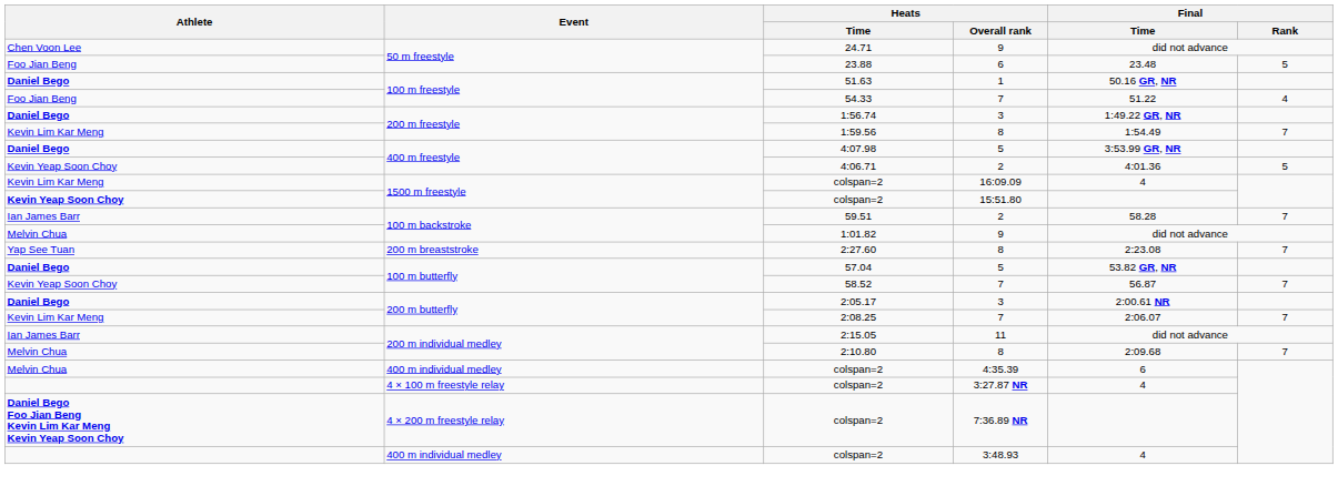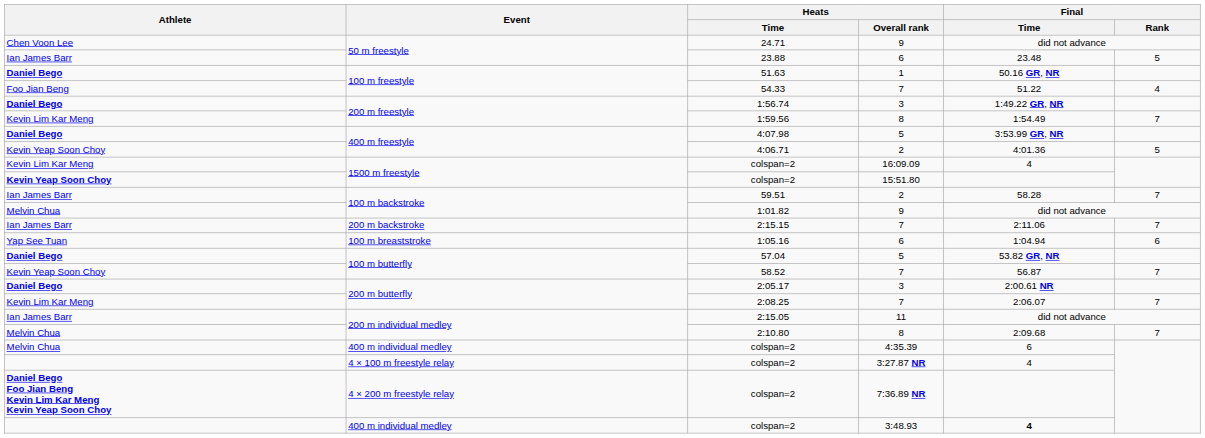23.88 | Athlete: Foo Jian Beng -> Ian James Barr
+ row: Ian James Barr | 200 m backstroke | 2:15.15 | 7 | 2:11.06 | 7
+ row: Yap See Tuan | 100 m breaststroke | 1:05.16 | 6 | 1:04.94 | 6
- row: Yap See Tuan | 200 m breaststroke | 2:27.60 | 8 | 2:23.08 | 7
colspan=2 / 3:48.93 | Final / Time: normal -> bold
